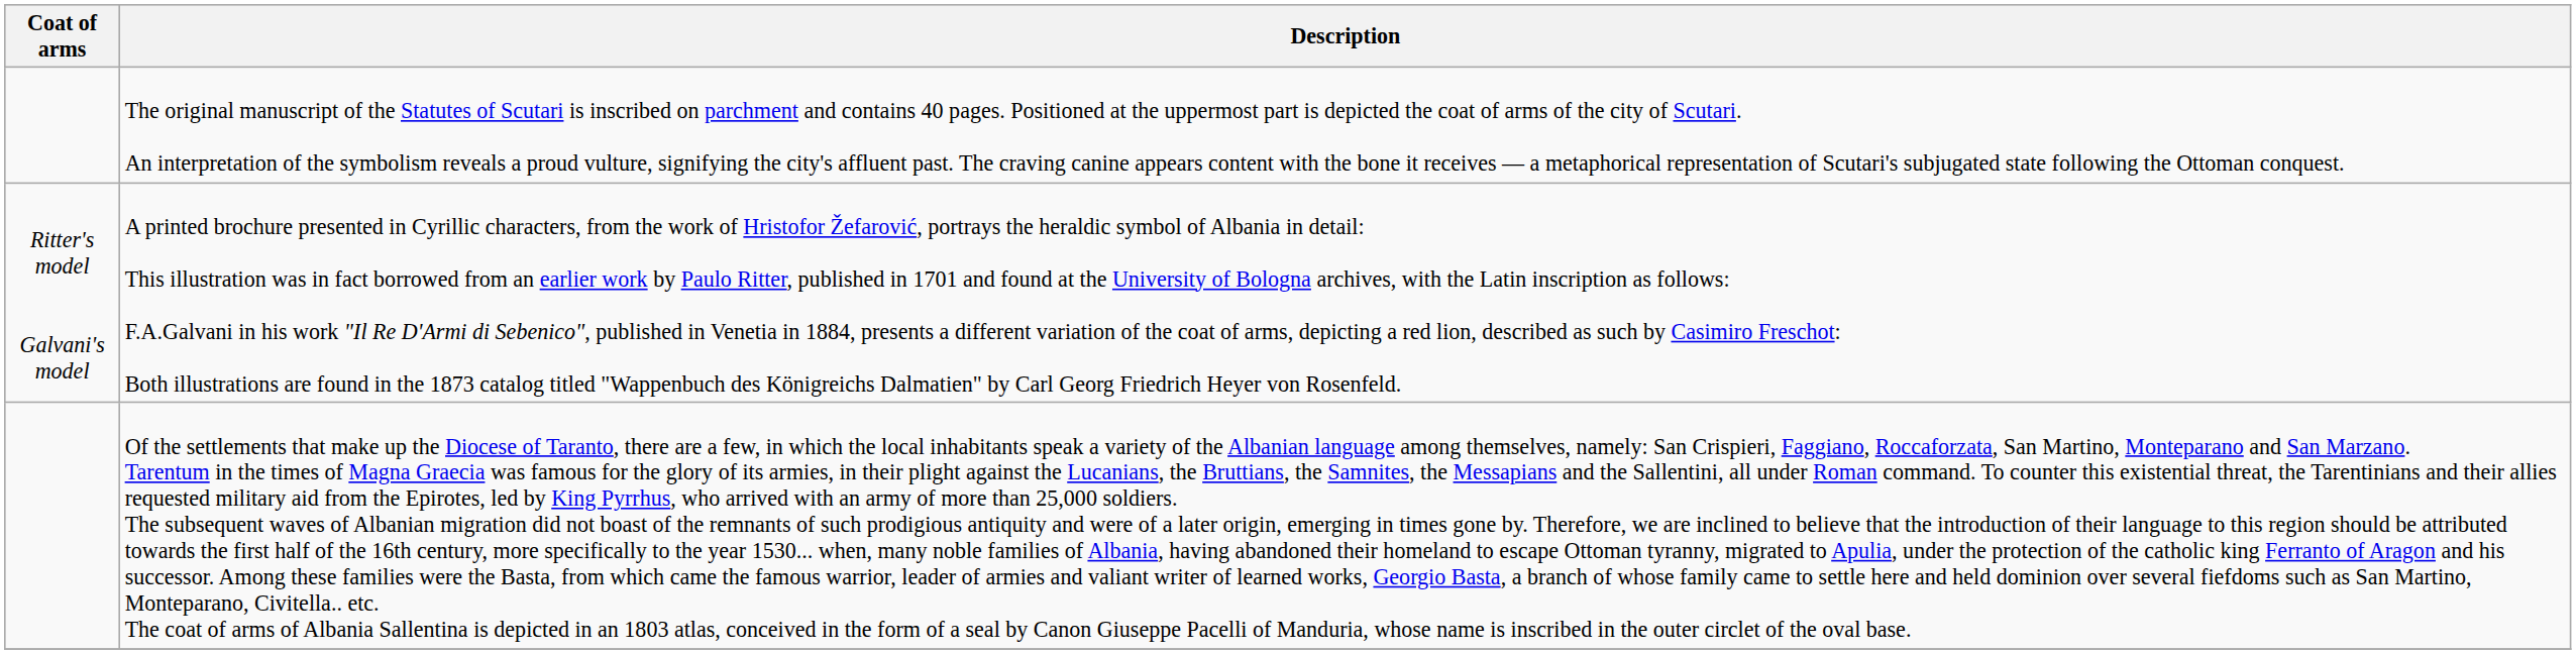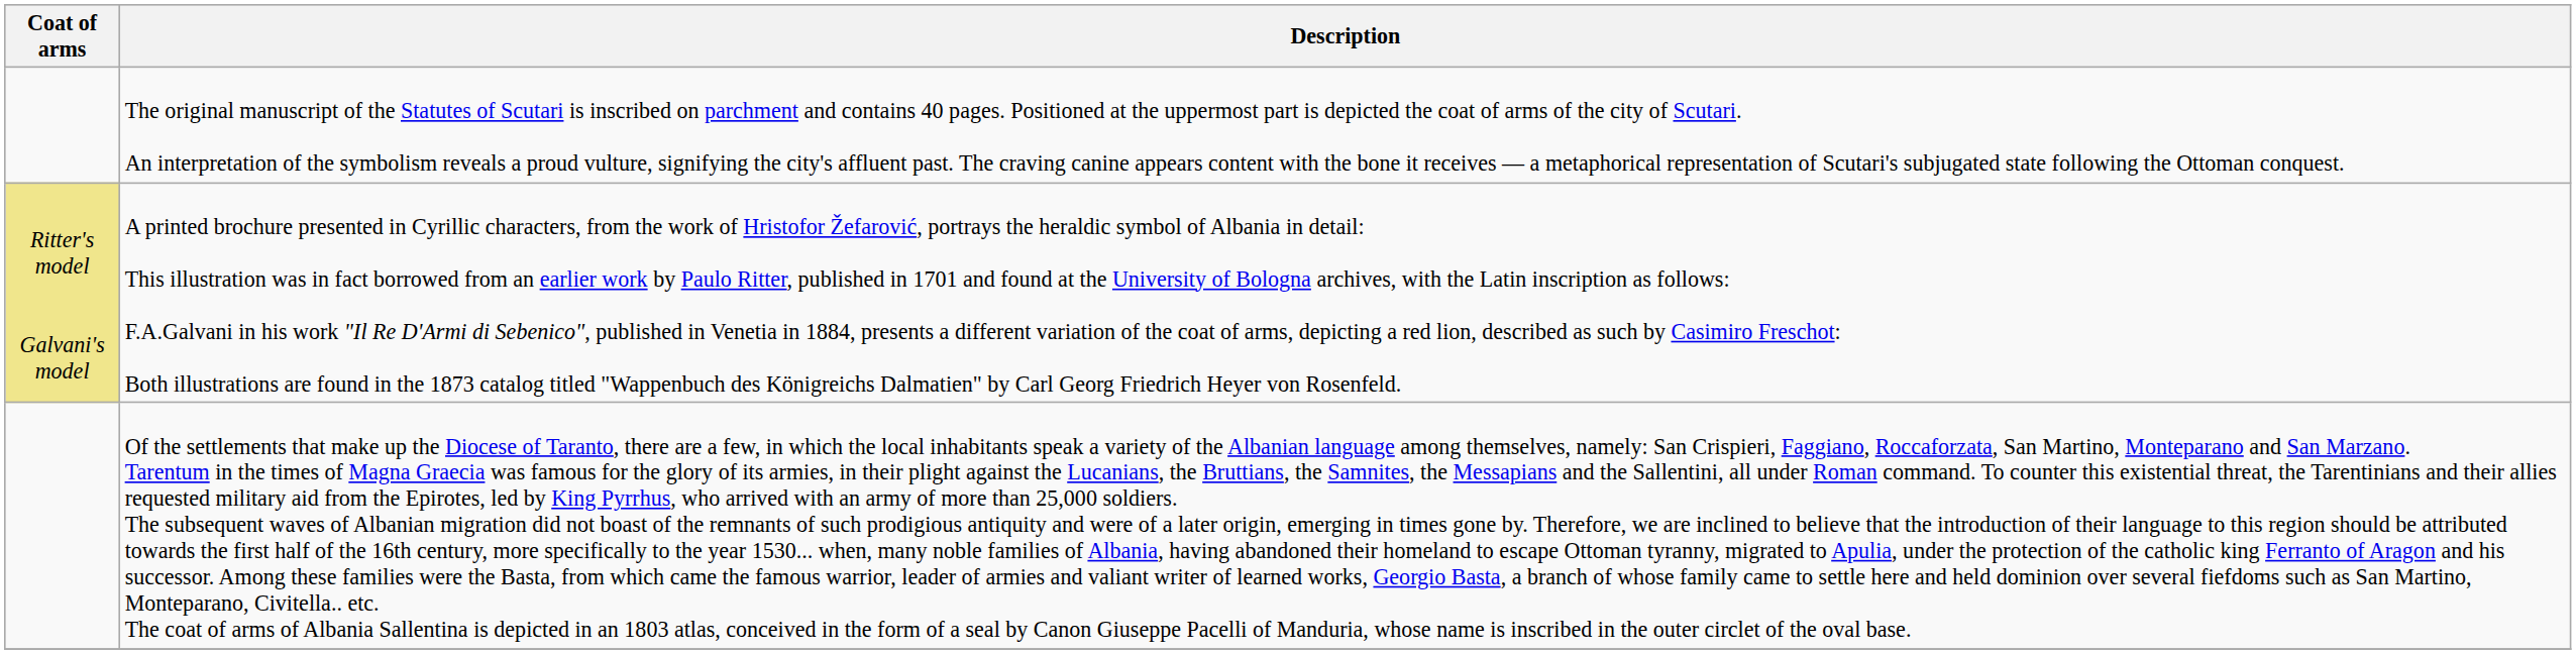row 3 | Coat of arms: no background -> khaki background
